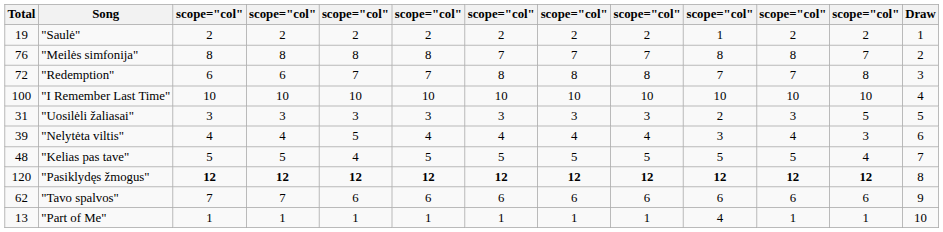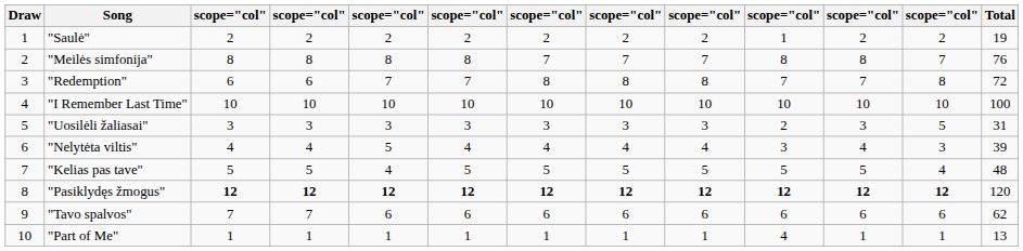columns swapped: Draw <-> Total
